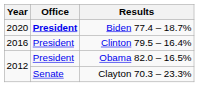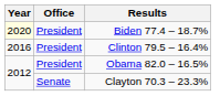Biden 77.4 – 18.7% | Year: no background -> lightyellow background
Biden 77.4 – 18.7% | Office: bold -> normal
